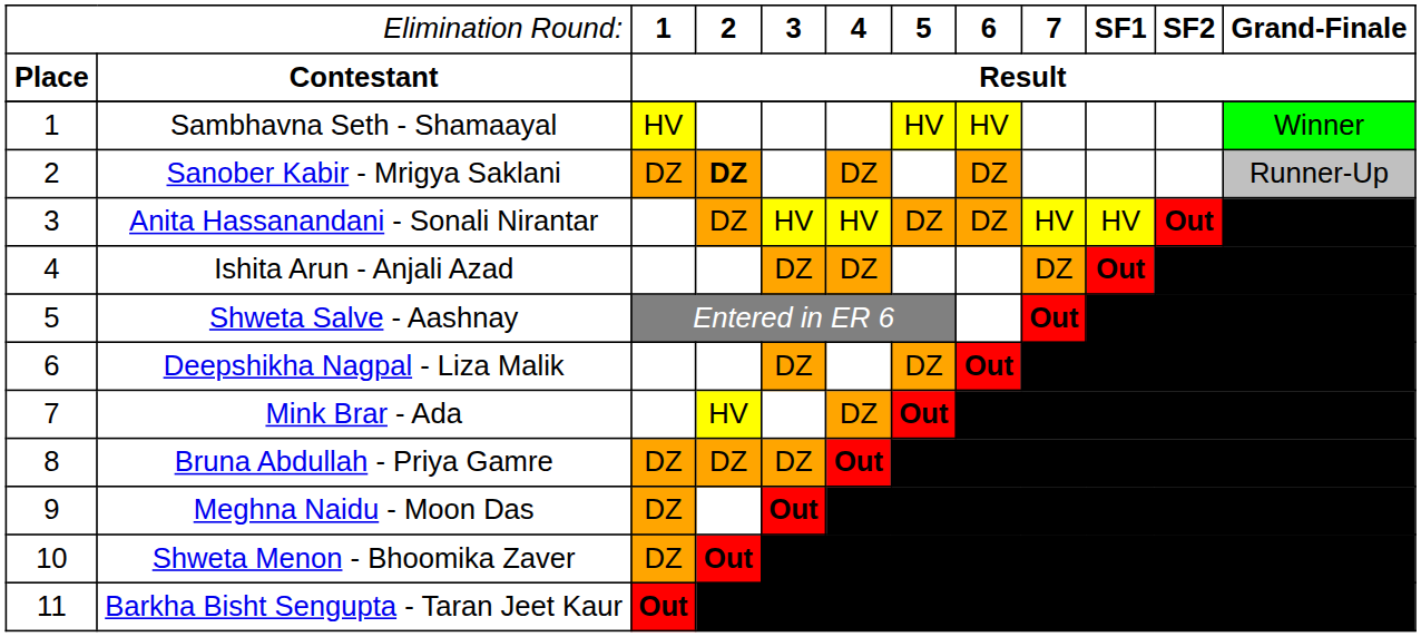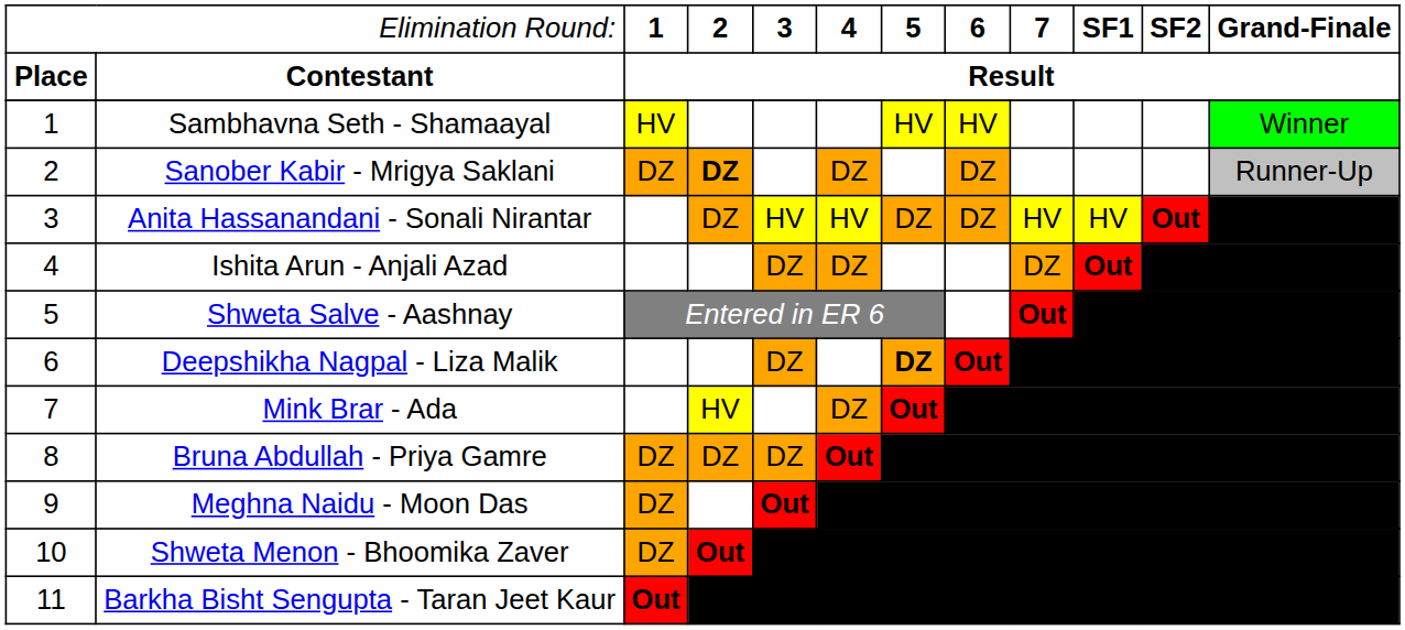Deepshikha Nagpal - Liza Malik | column 7: normal -> bold
